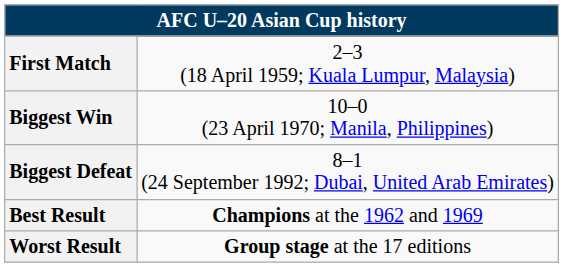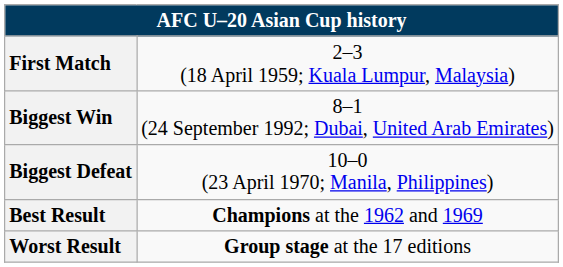Biggest Win | column 2: 10–0 (23 April 1970; Manila, Philippines) -> 8–1 (24 September 1992; Dubai, United Arab Emirates)
Biggest Defeat | column 2: 8–1 (24 September 1992; Dubai, United Arab Emirates) -> 10–0 (23 April 1970; Manila, Philippines)
